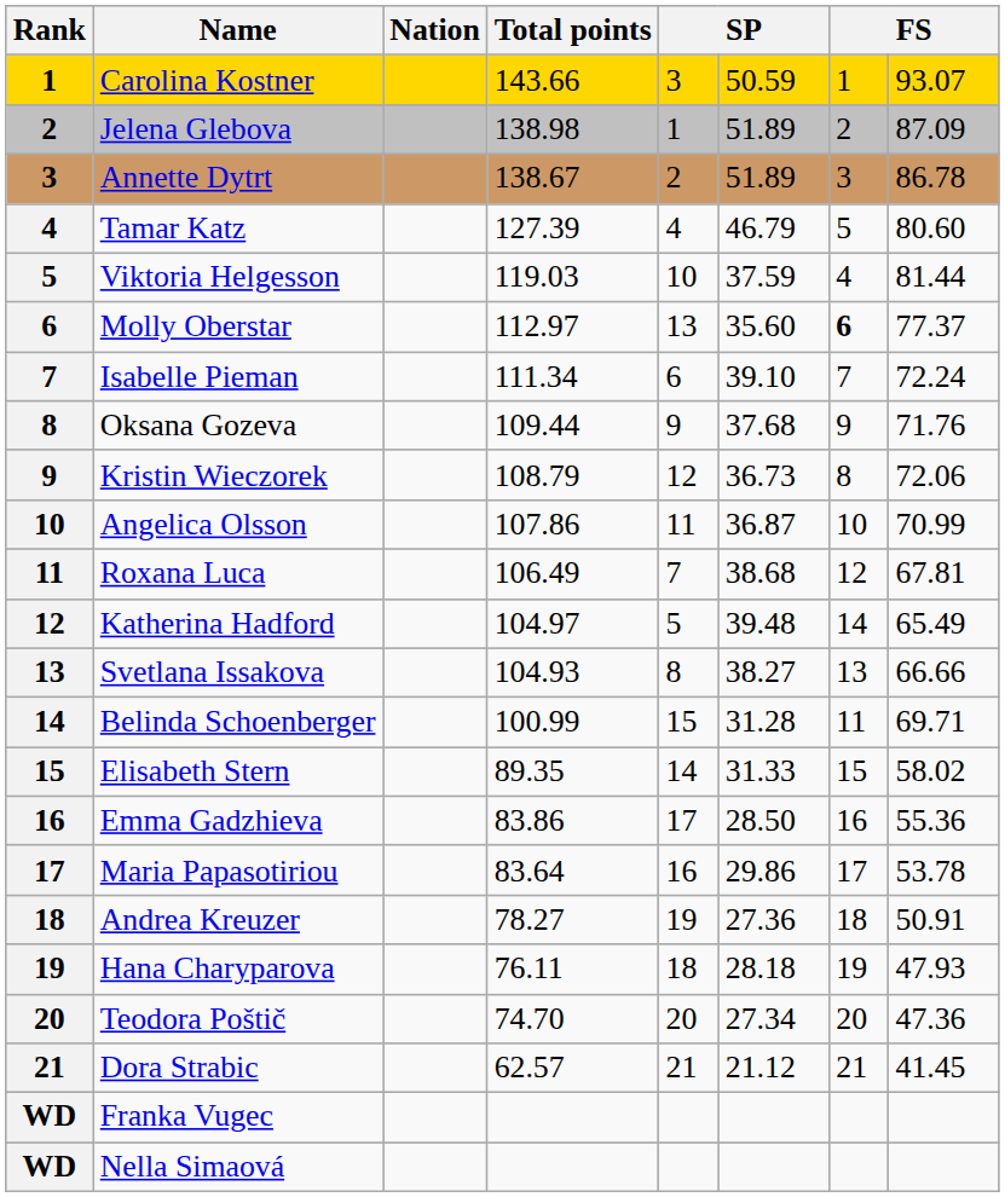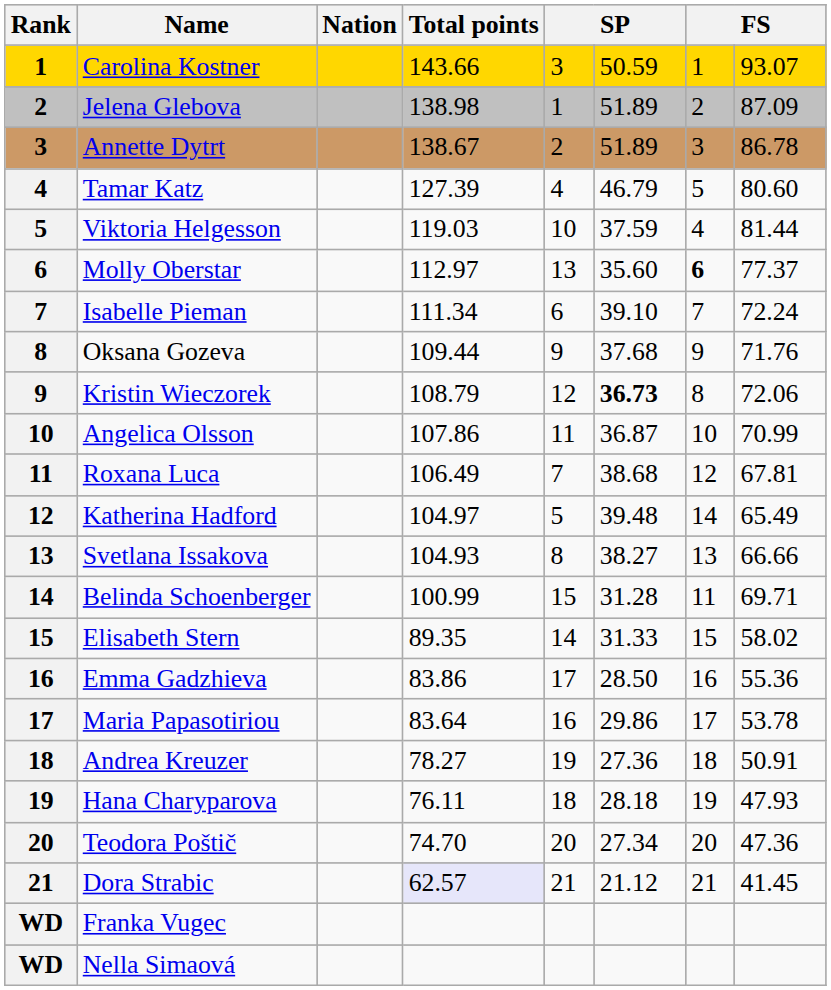Kristin Wieczorek | column 6: normal -> bold
Dora Strabic | Total points: no background -> lavender background
